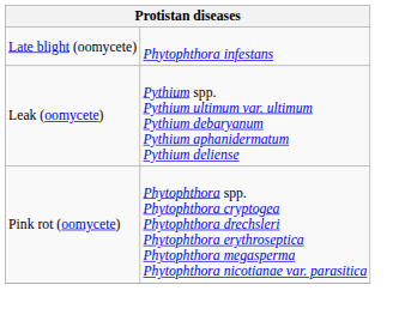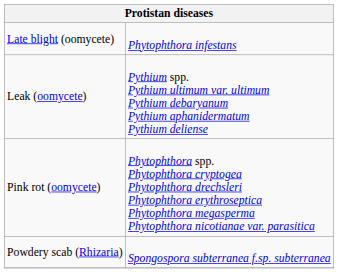+ row: Powdery scab (Rhizaria) | Spongospora subterranea f.sp. subterranea
